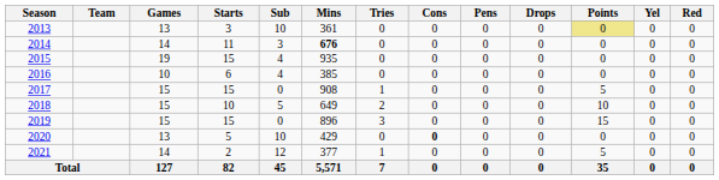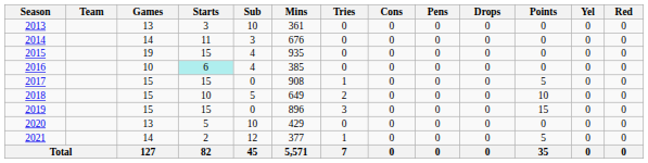2013 | Points: khaki background -> no background
2014 | Mins: bold -> normal
2016 | Starts: no background -> paleturquoise background
2020 | Cons: bold -> normal
